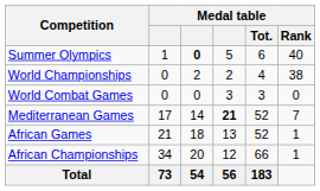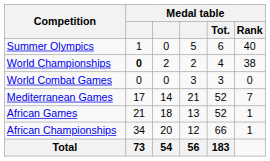Summer Olympics | column 3: bold -> normal
World Championships | column 2: normal -> bold
Mediterranean Games | column 4: bold -> normal
